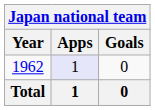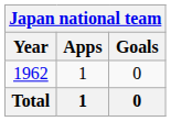1962 | Apps: lavender background -> no background
